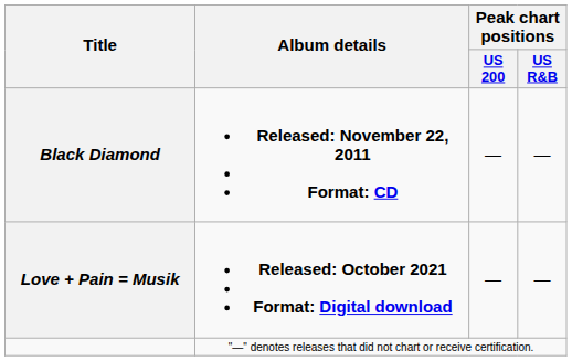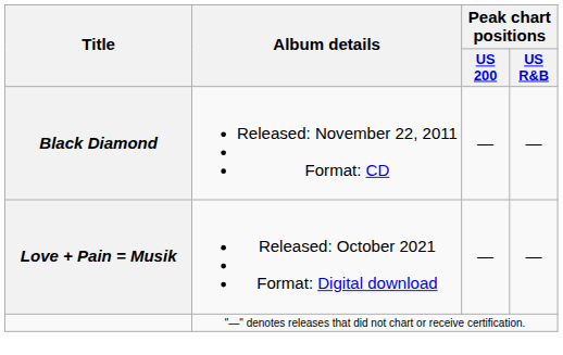Black Diamond | Album details: bold -> normal
Love + Pain = Musik | Album details: bold -> normal
